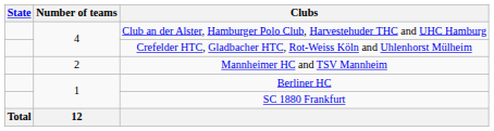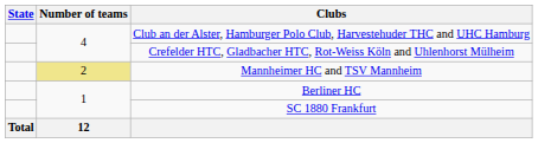Mannheimer HC and TSV Mannheim | Number of teams: no background -> khaki background
